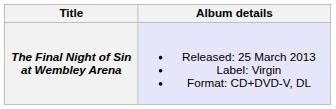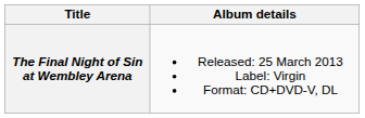The Final Night of Sin at Wembley Arena | Album details: lavender background -> no background
